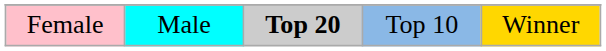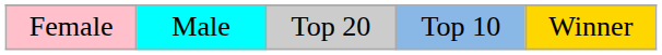Female | column 3: bold -> normal
